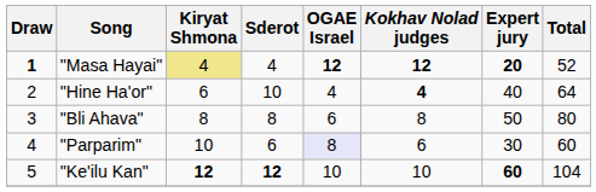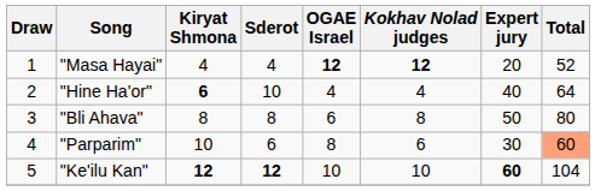"Masa Hayai" | Draw: bold -> normal
"Masa Hayai" | Kiryat Shmona: khaki background -> no background
"Masa Hayai" | Expert jury: bold -> normal
"Hine Ha'or" | Kiryat Shmona: normal -> bold
"Hine Ha'or" | Kokhav Nolad judges: bold -> normal
"Parparim" | OGAE Israel: lavender background -> no background
"Parparim" | Total: no background -> lightsalmon background
